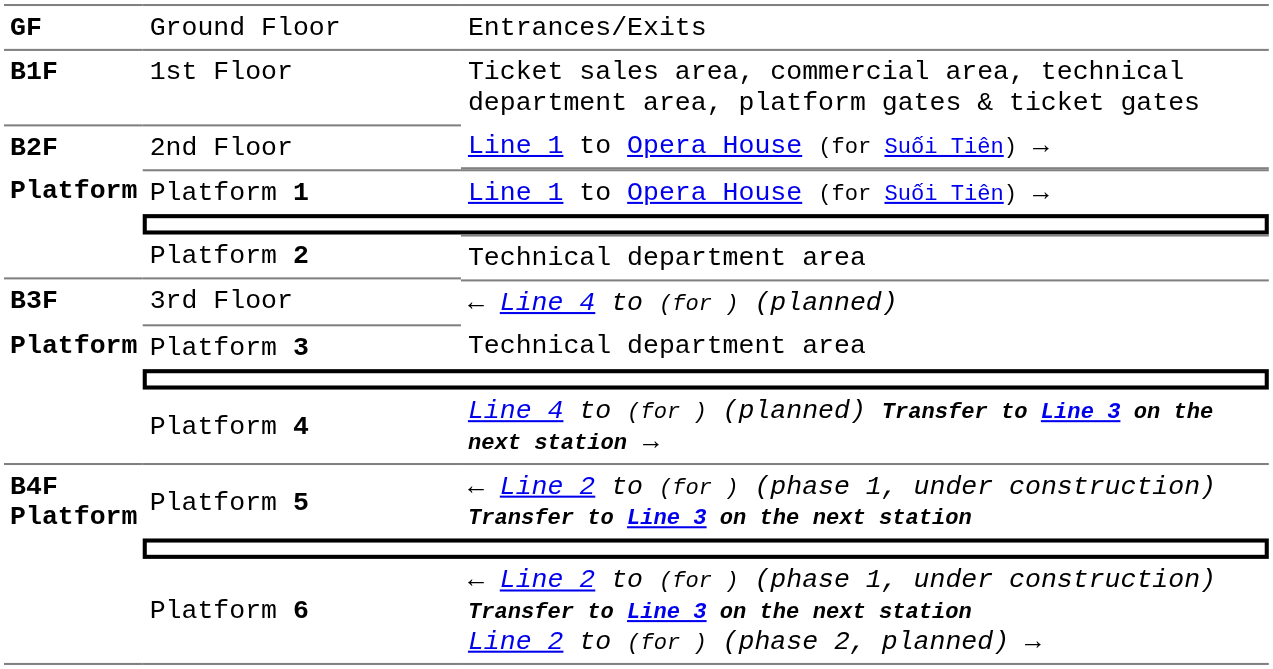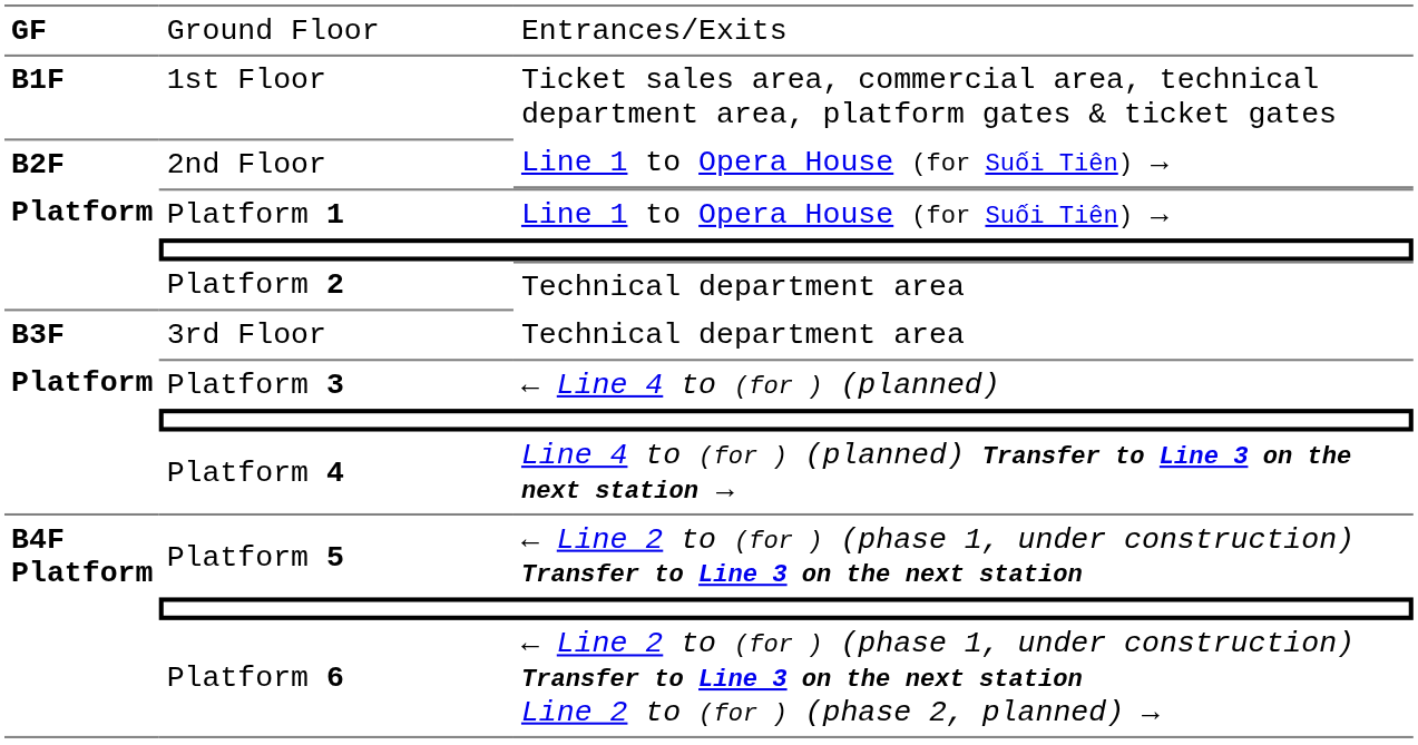3rd Floor | column 3: ← Line 4 to (for ) (planned) -> Technical department area
Platform 3 | column 3: Technical department area -> ← Line 4 to (for ) (planned)
